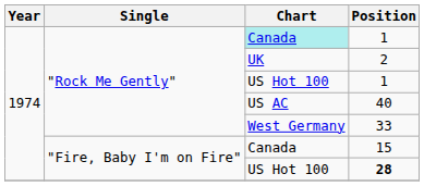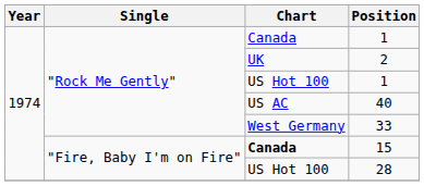Canada / 1 | Chart: paleturquoise background -> no background
15 | Chart: normal -> bold
28 | Position: bold -> normal
